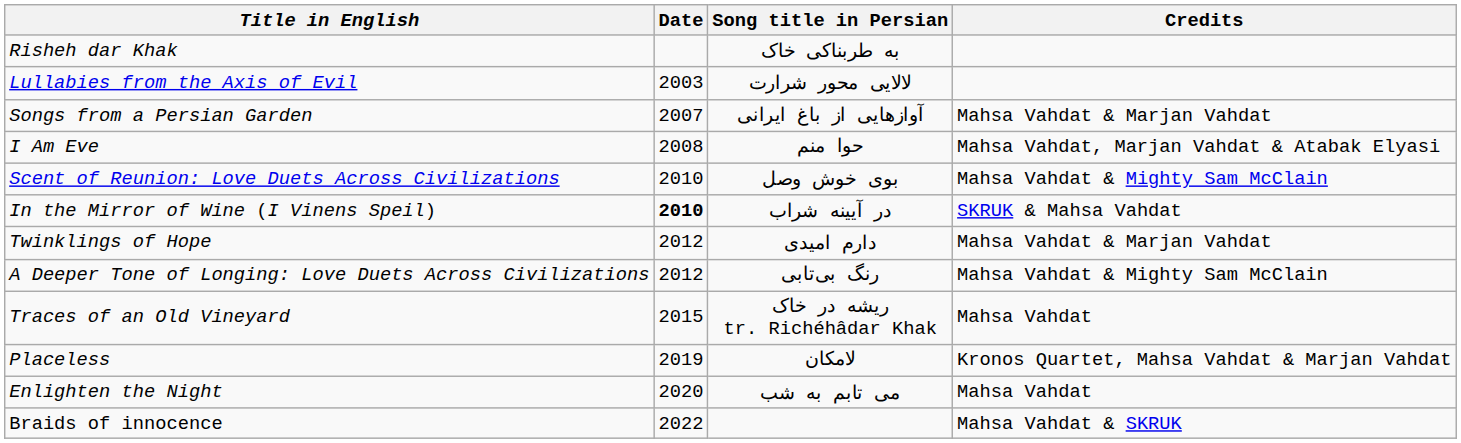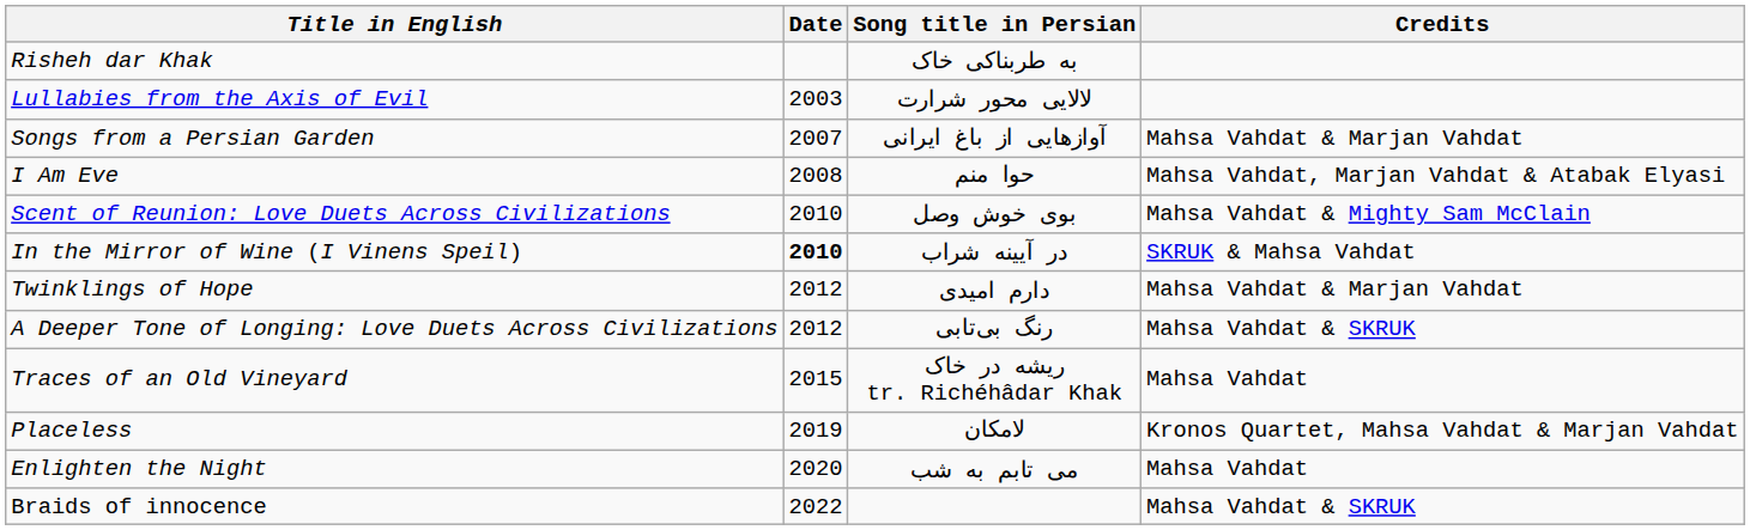A Deeper Tone of Longing: Love Duets Across Civilizations | Credits: Mahsa Vahdat & Mighty Sam McClain -> Mahsa Vahdat & SKRUK
